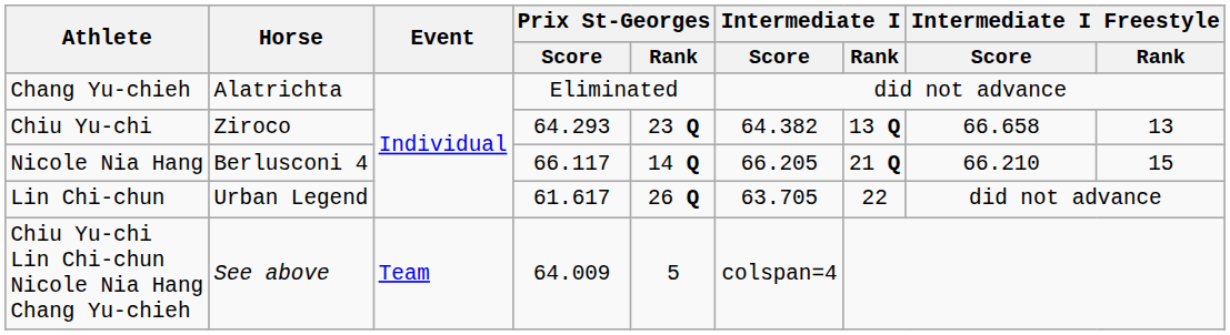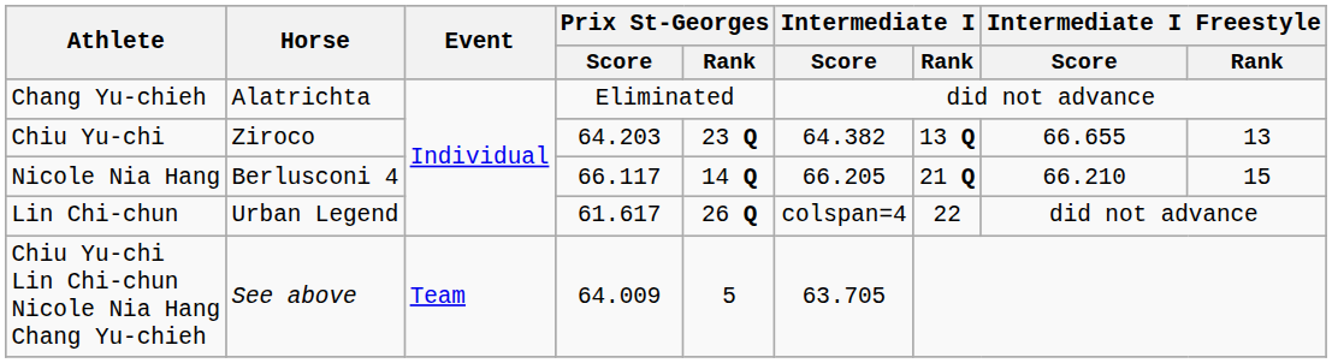Chiu Yu-chi | Prix St-Georges / Score: 64.293 -> 64.203
Chiu Yu-chi | Intermediate I Freestyle / Score: 66.658 -> 66.655
Lin Chi-chun | Intermediate I / Score: 63.705 -> colspan=4
Chiu Yu-chi Lin Chi-chun Nicole Nia Hang Chang Yu-chieh | Intermediate I / Score: colspan=4 -> 63.705
